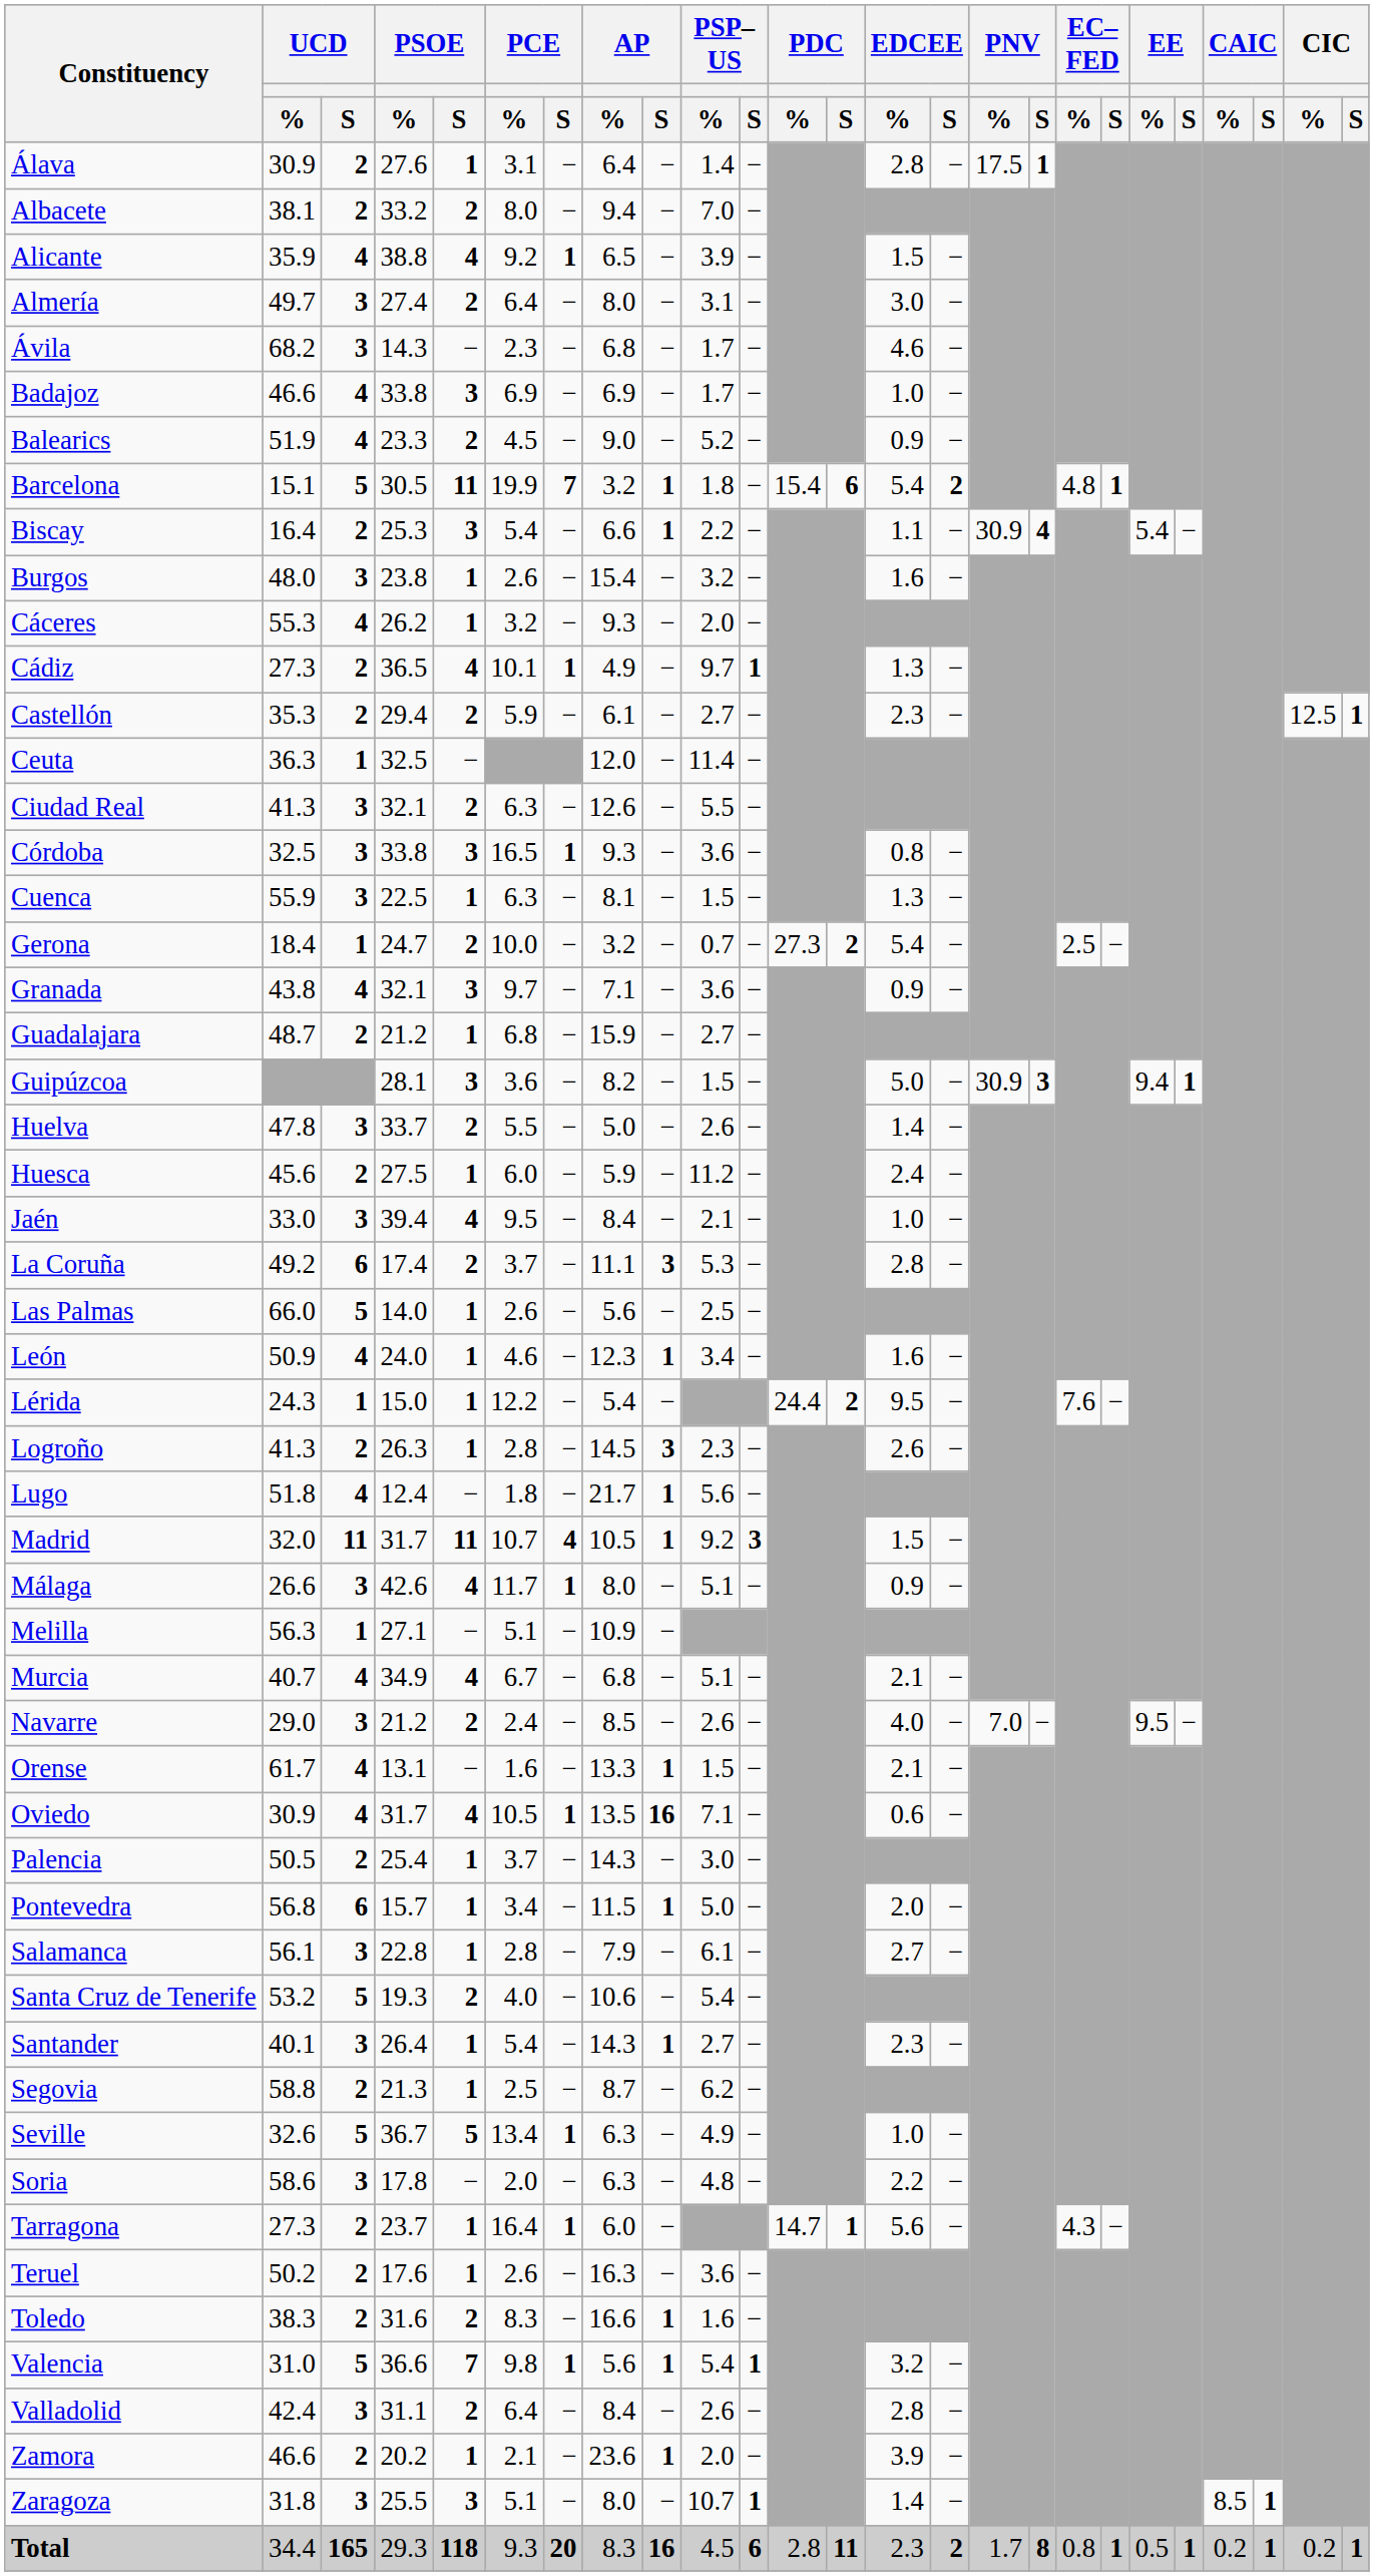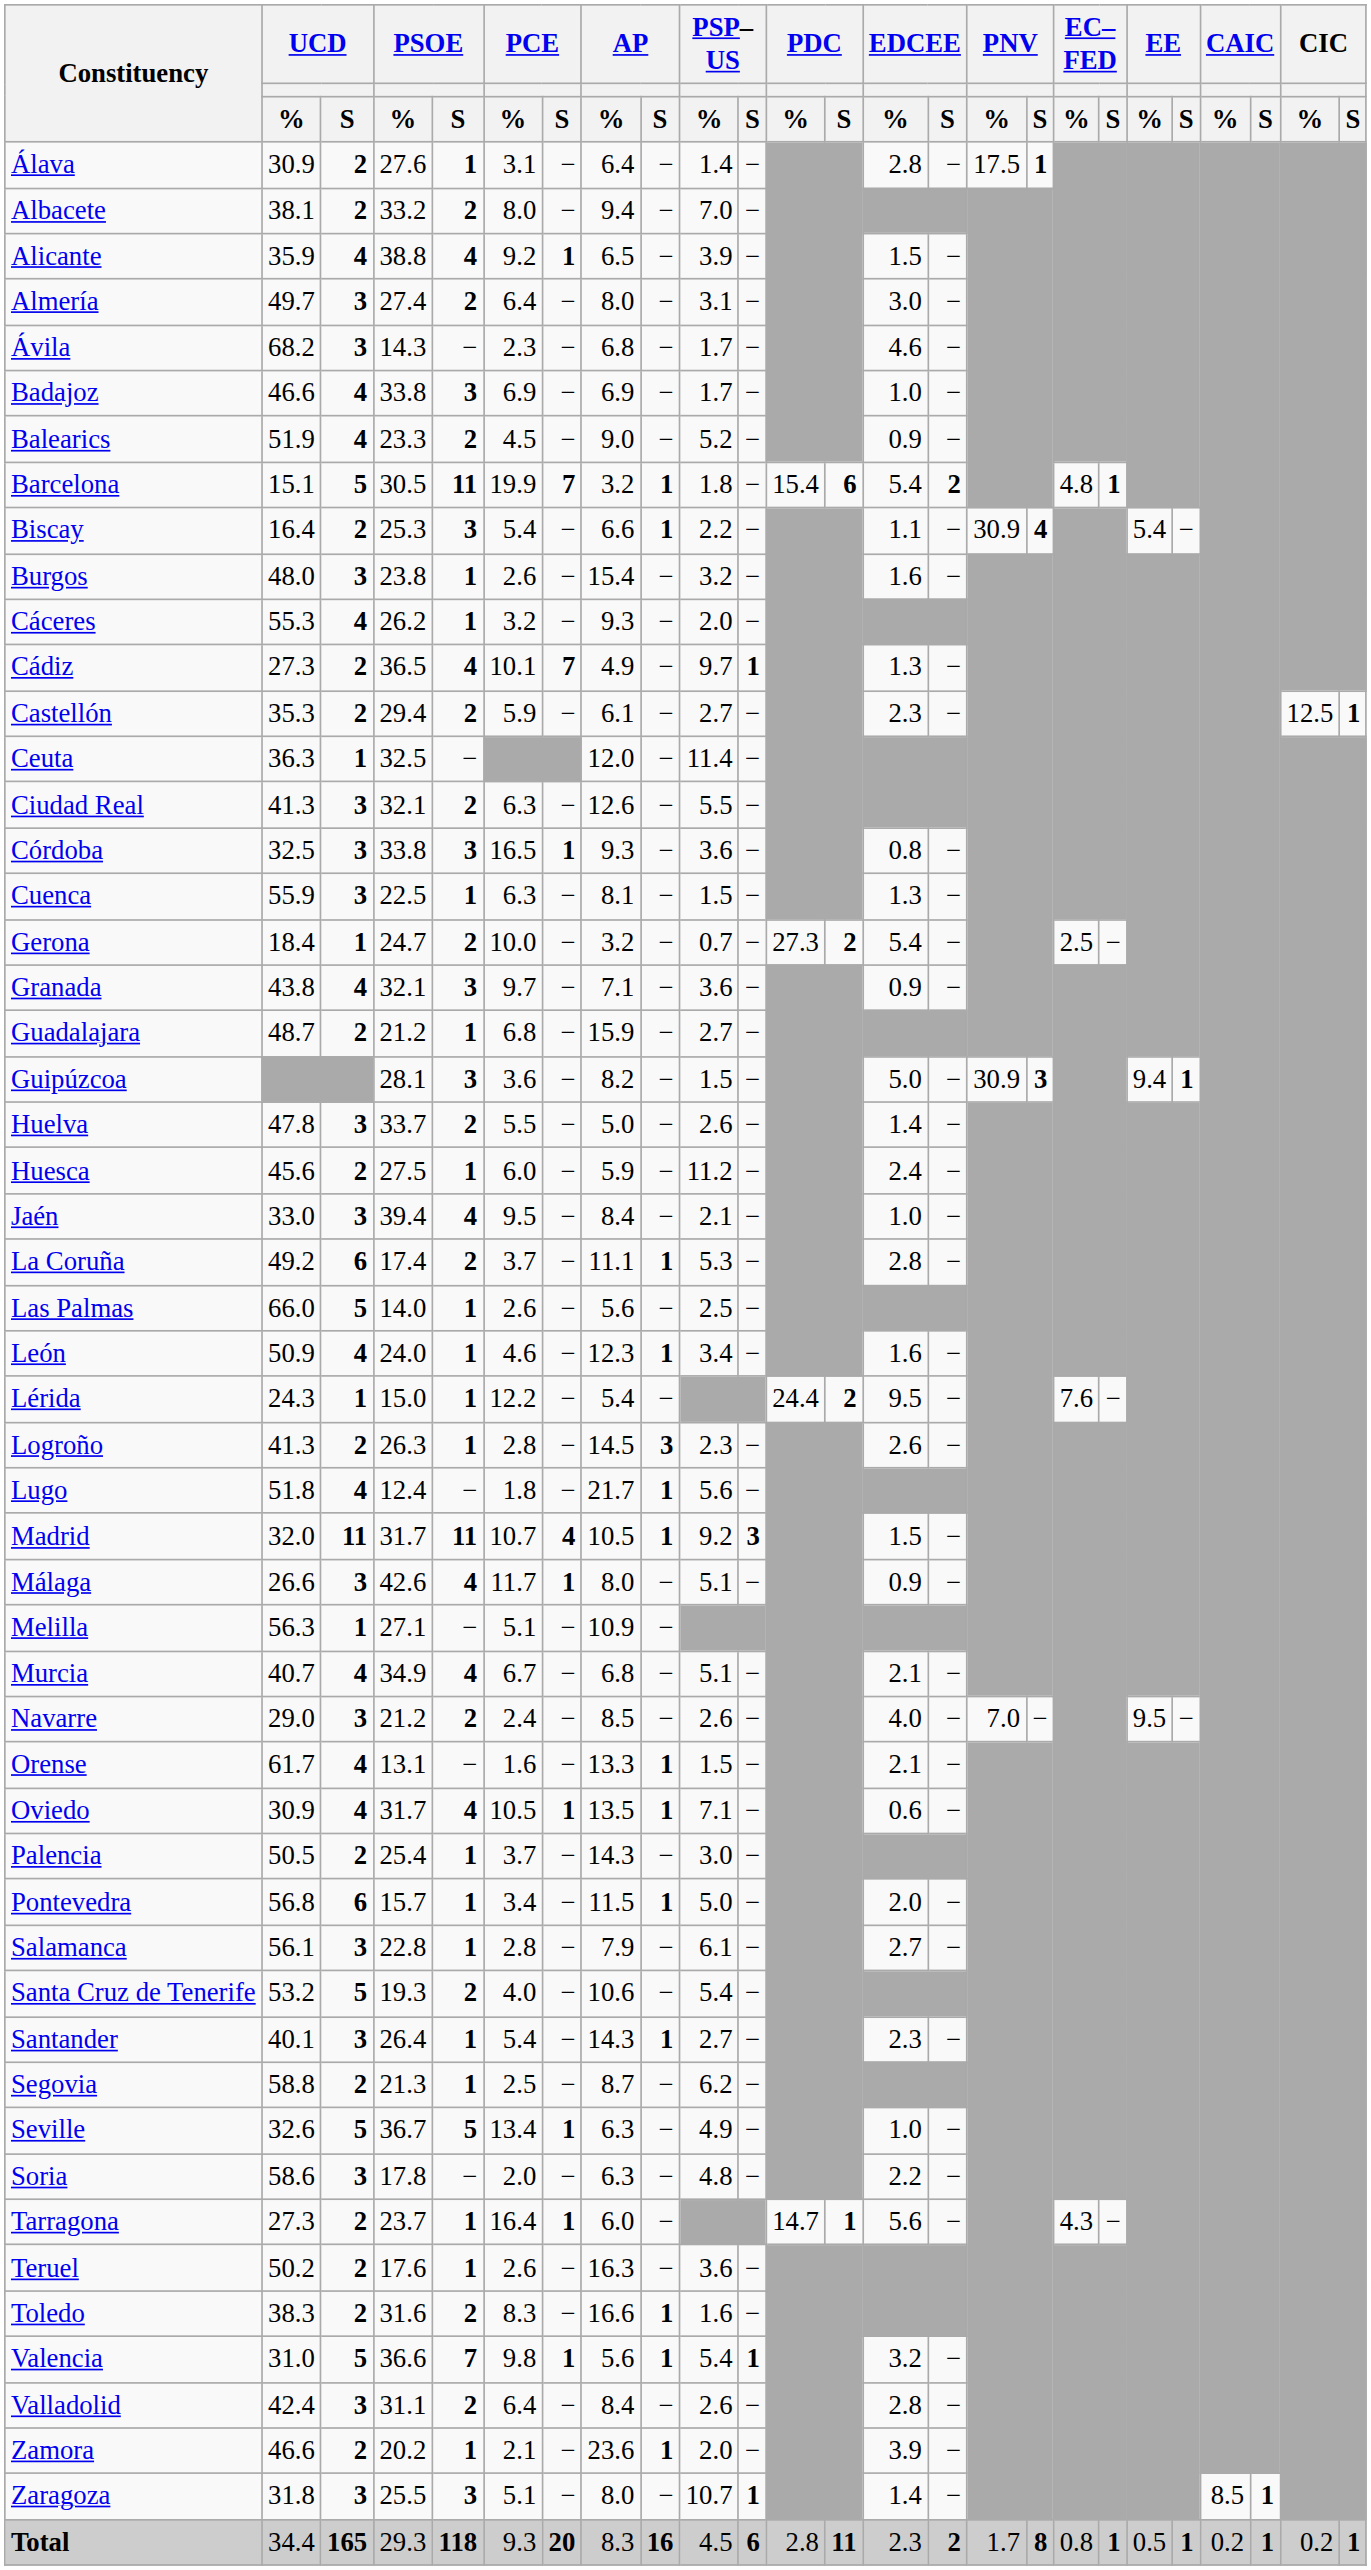Cádiz | PCE / S: 1 -> 7
La Coruña | AP / S: 3 -> 1
Oviedo | AP / S: 16 -> 1
